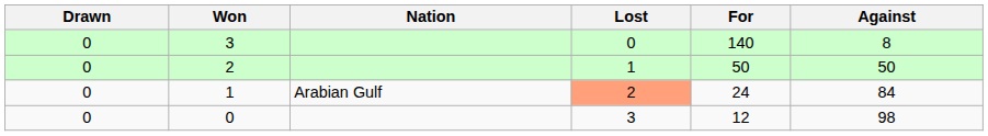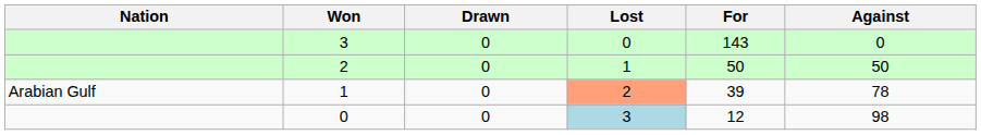columns swapped: Nation <-> Drawn
row 2 | For: 140 -> 143
row 2 | Against: 8 -> 0
row 4 | For: 24 -> 39
row 4 | Against: 84 -> 78
row 5 | Lost: no background -> lightblue background
